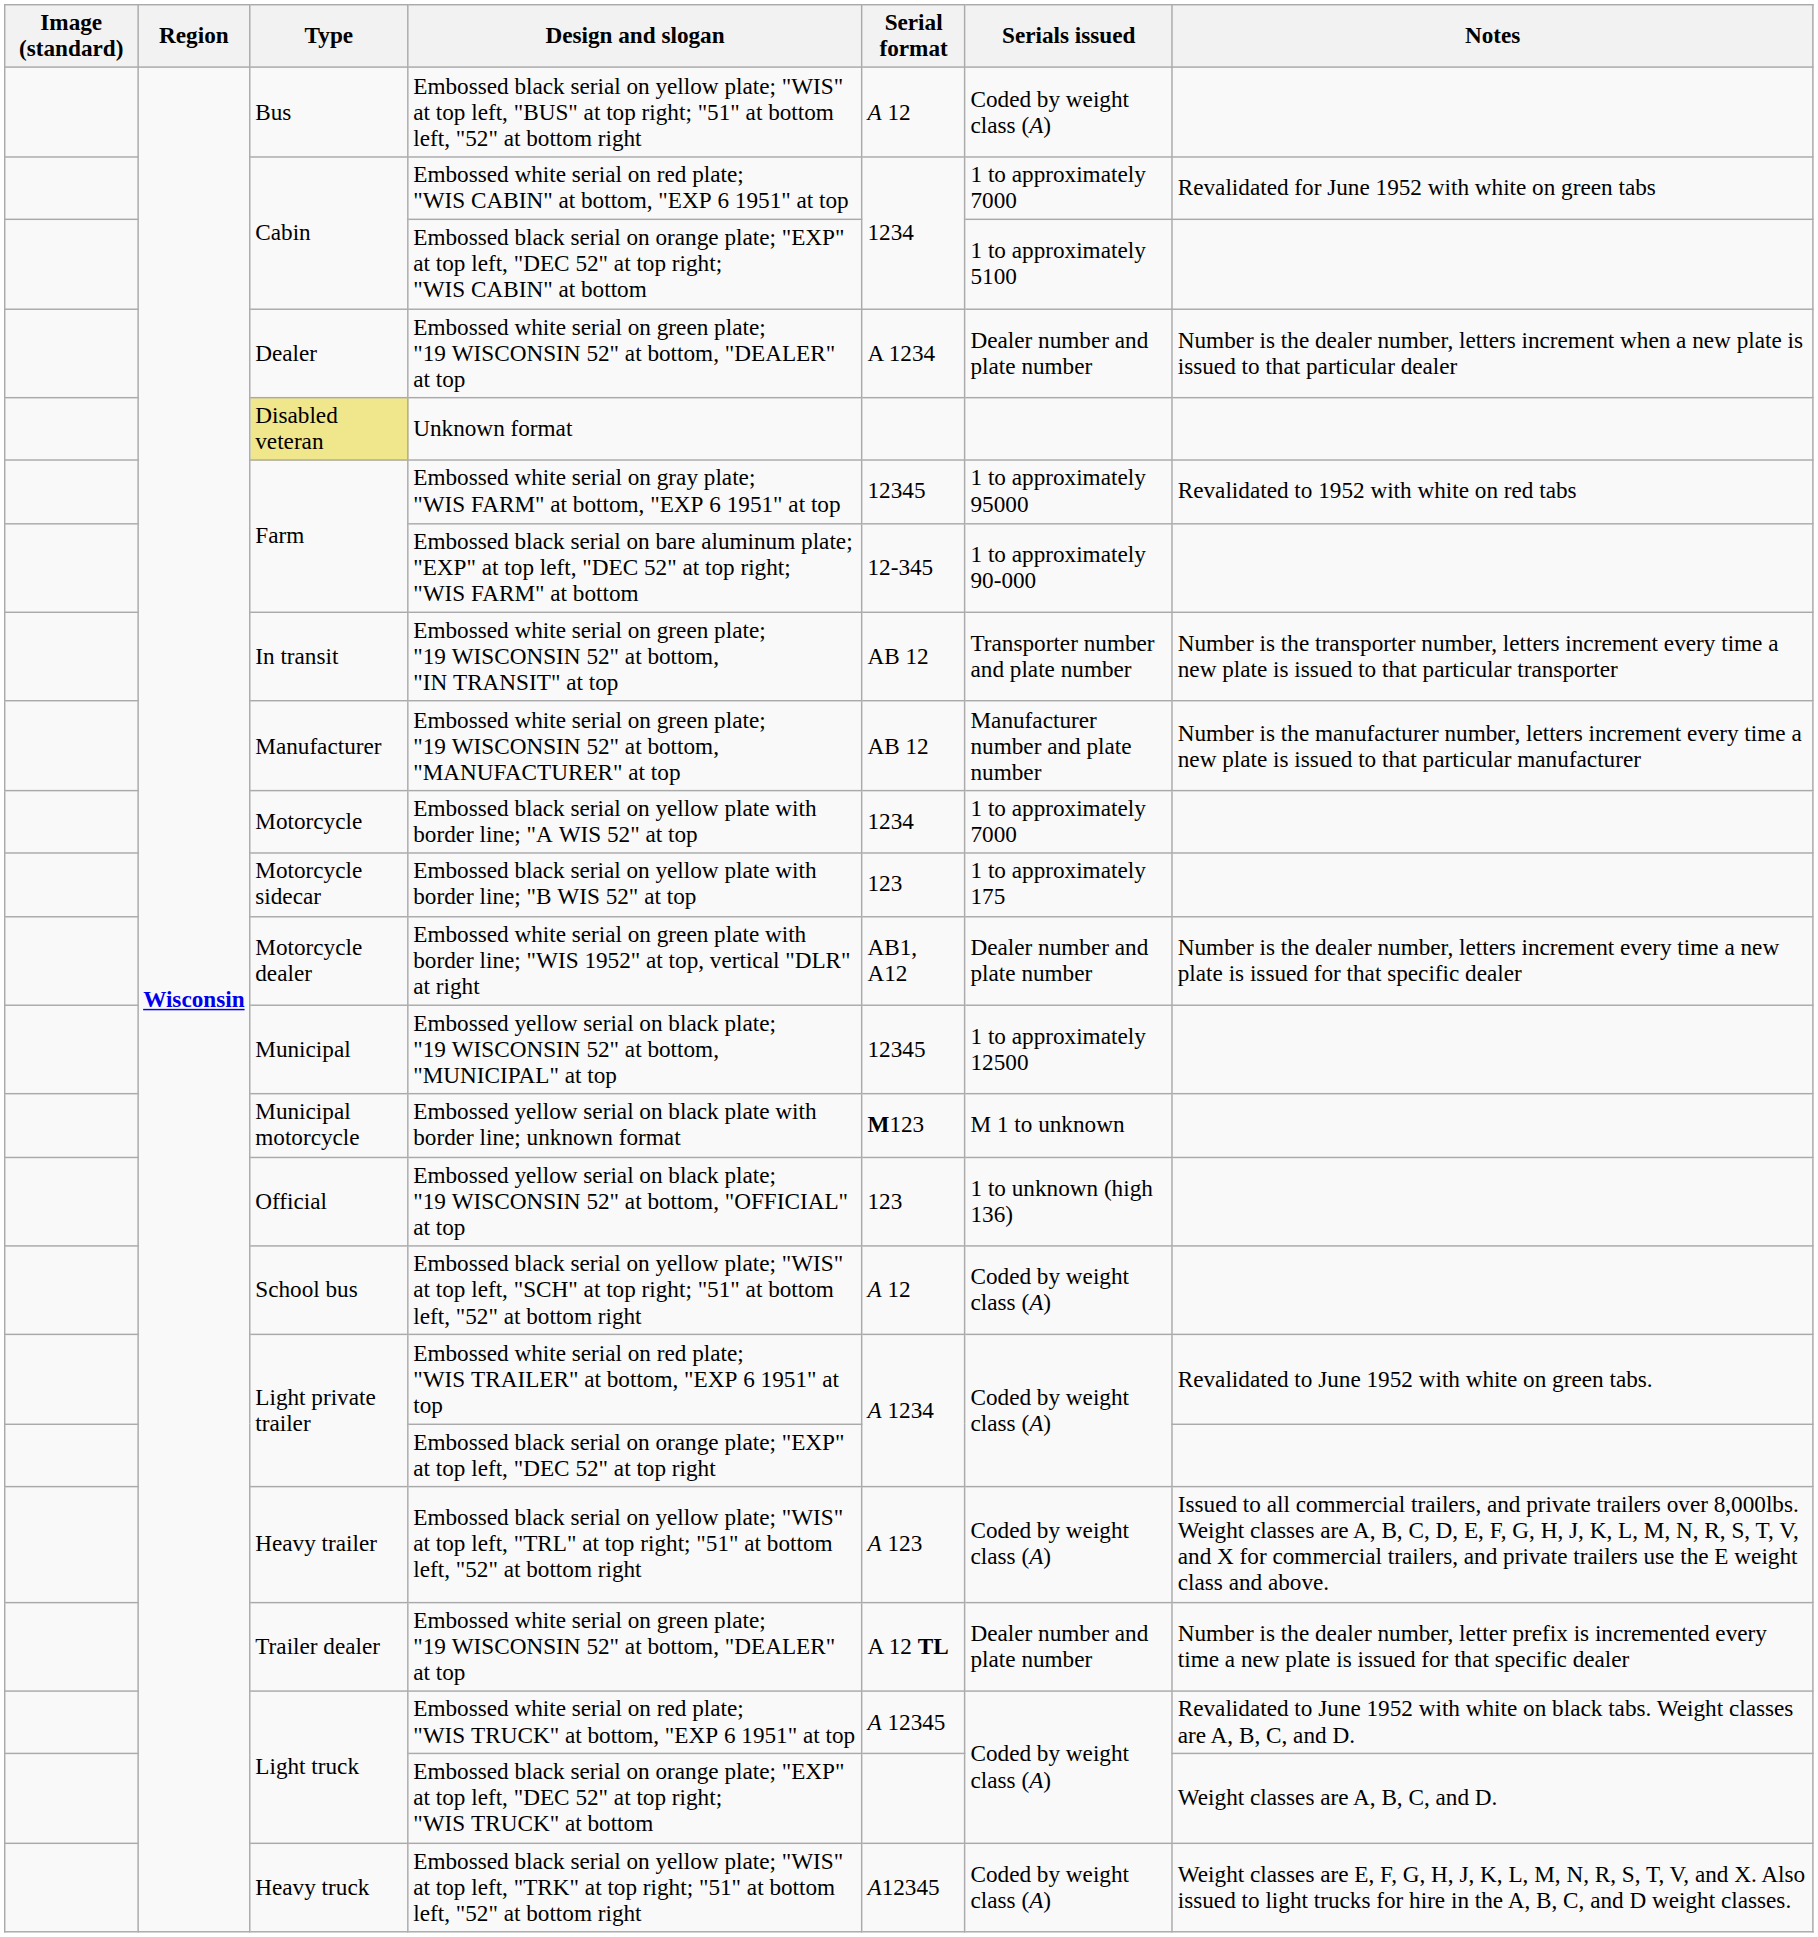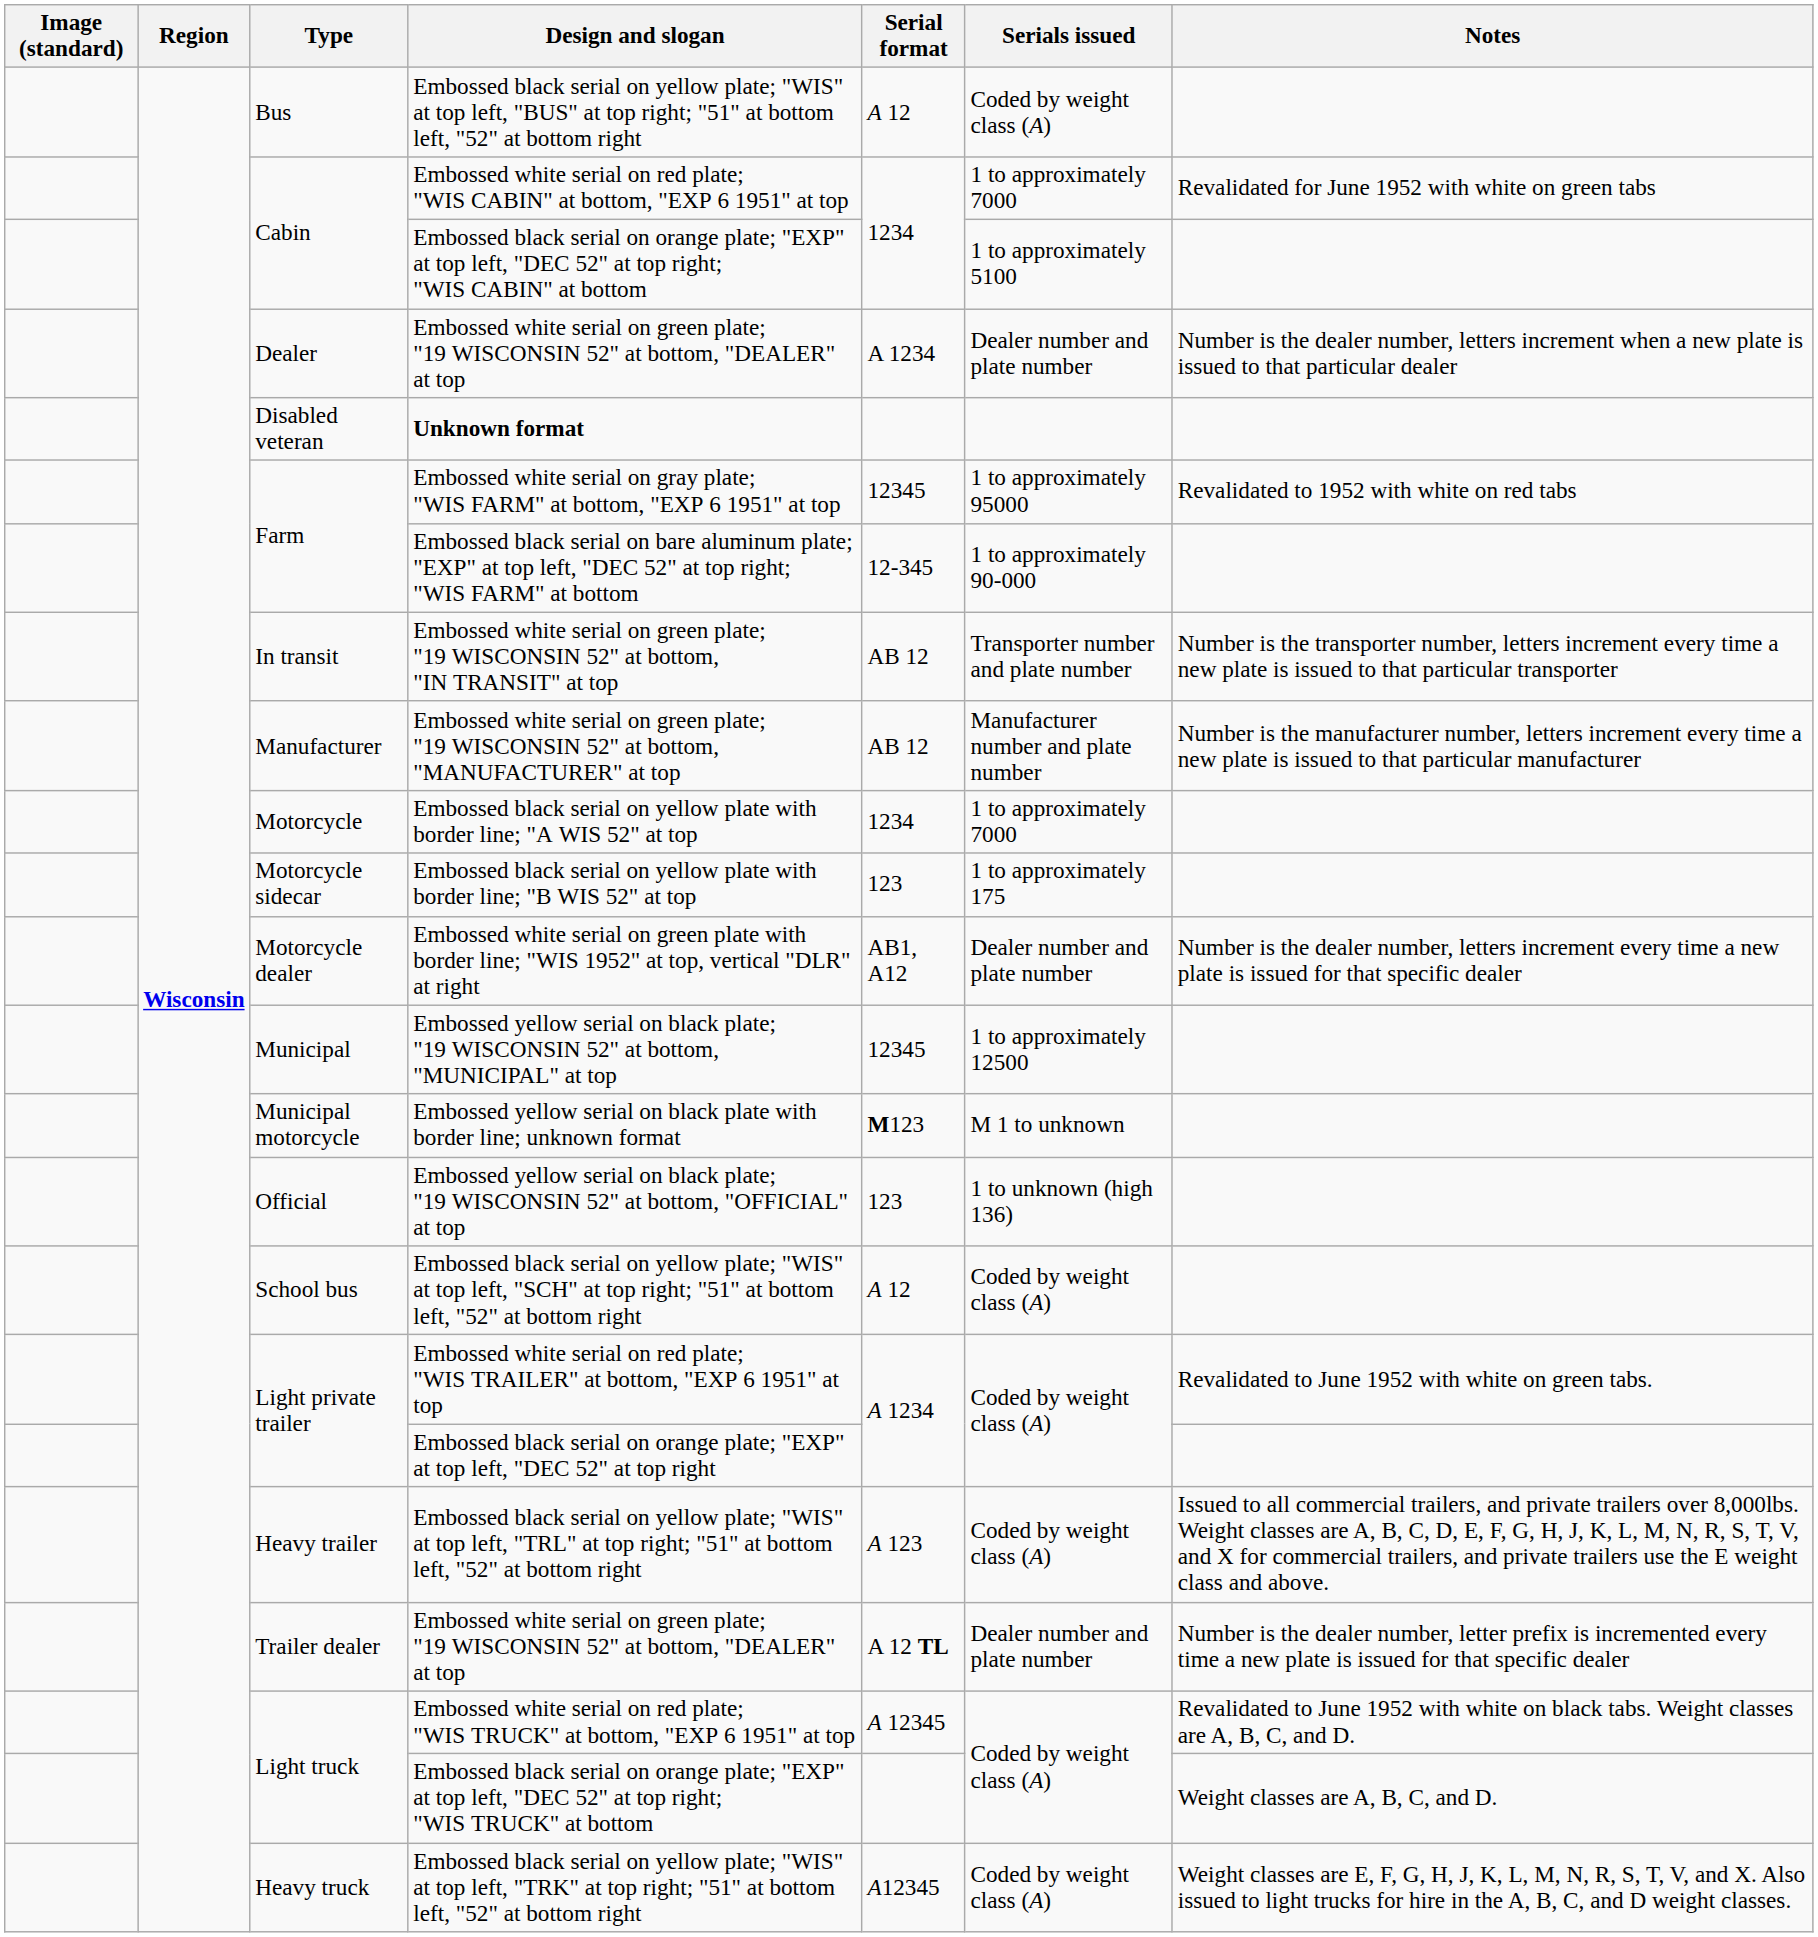Unknown format | Type: khaki background -> no background
Unknown format | Design and slogan: normal -> bold
